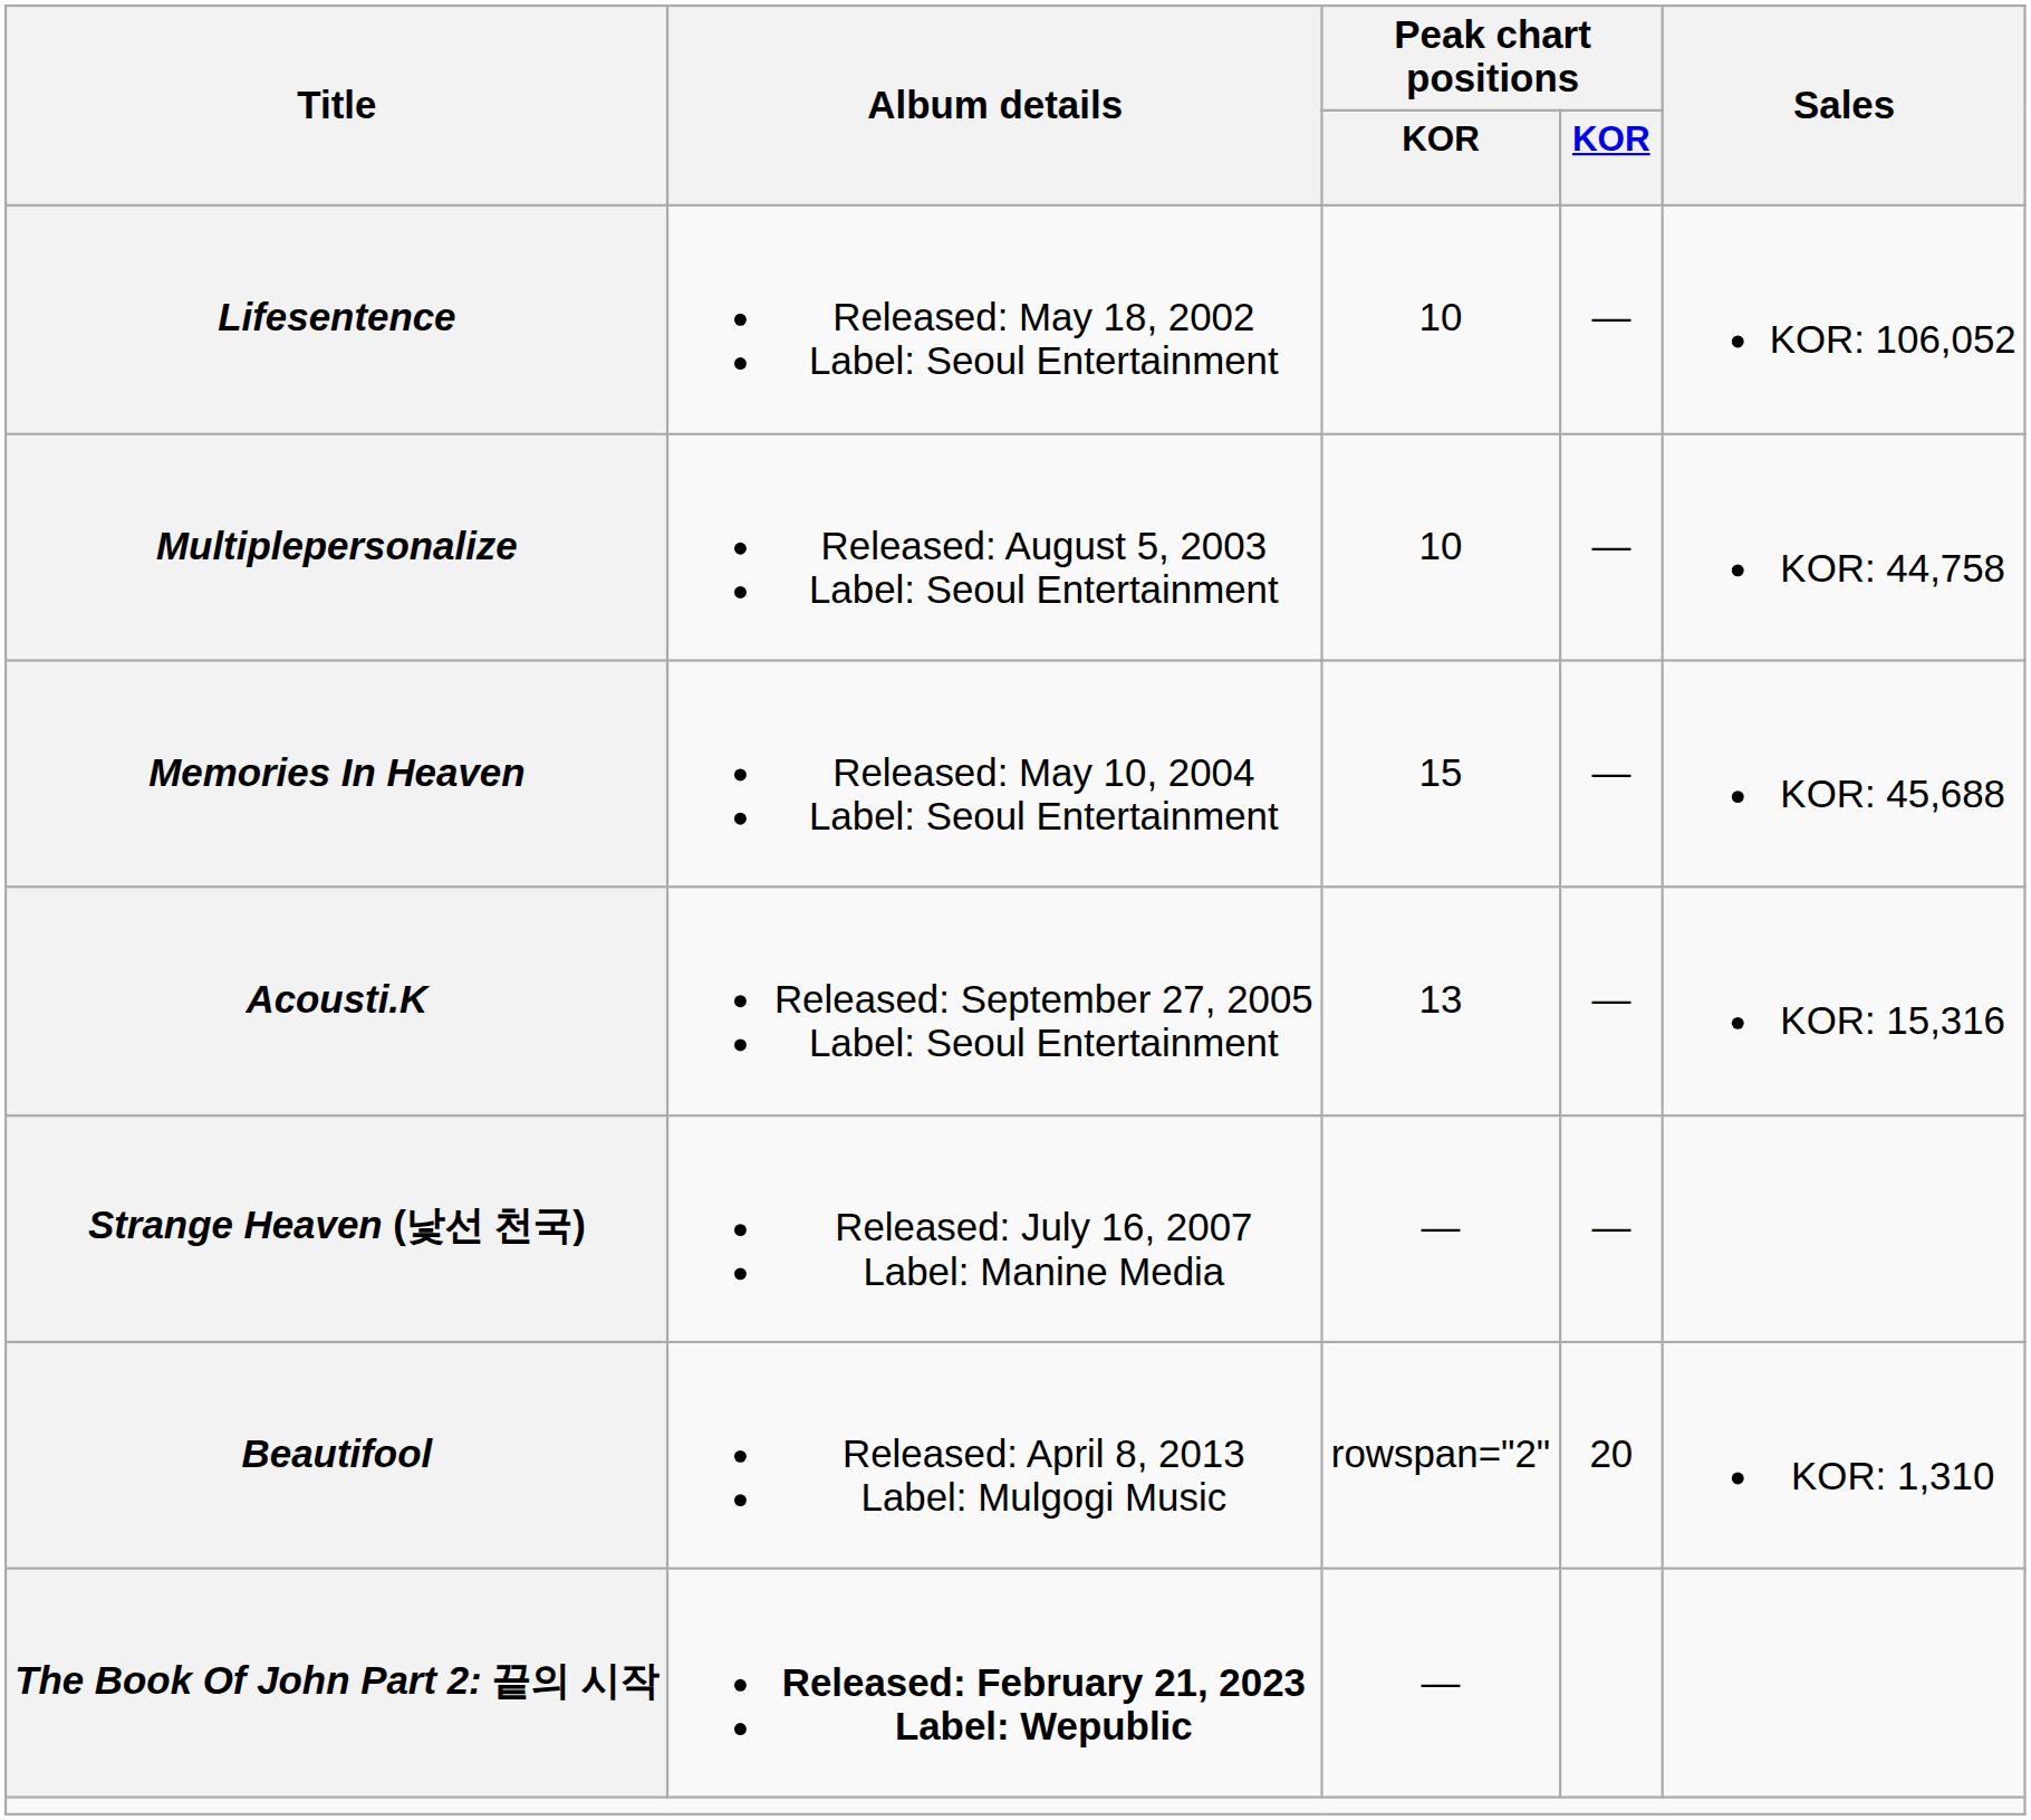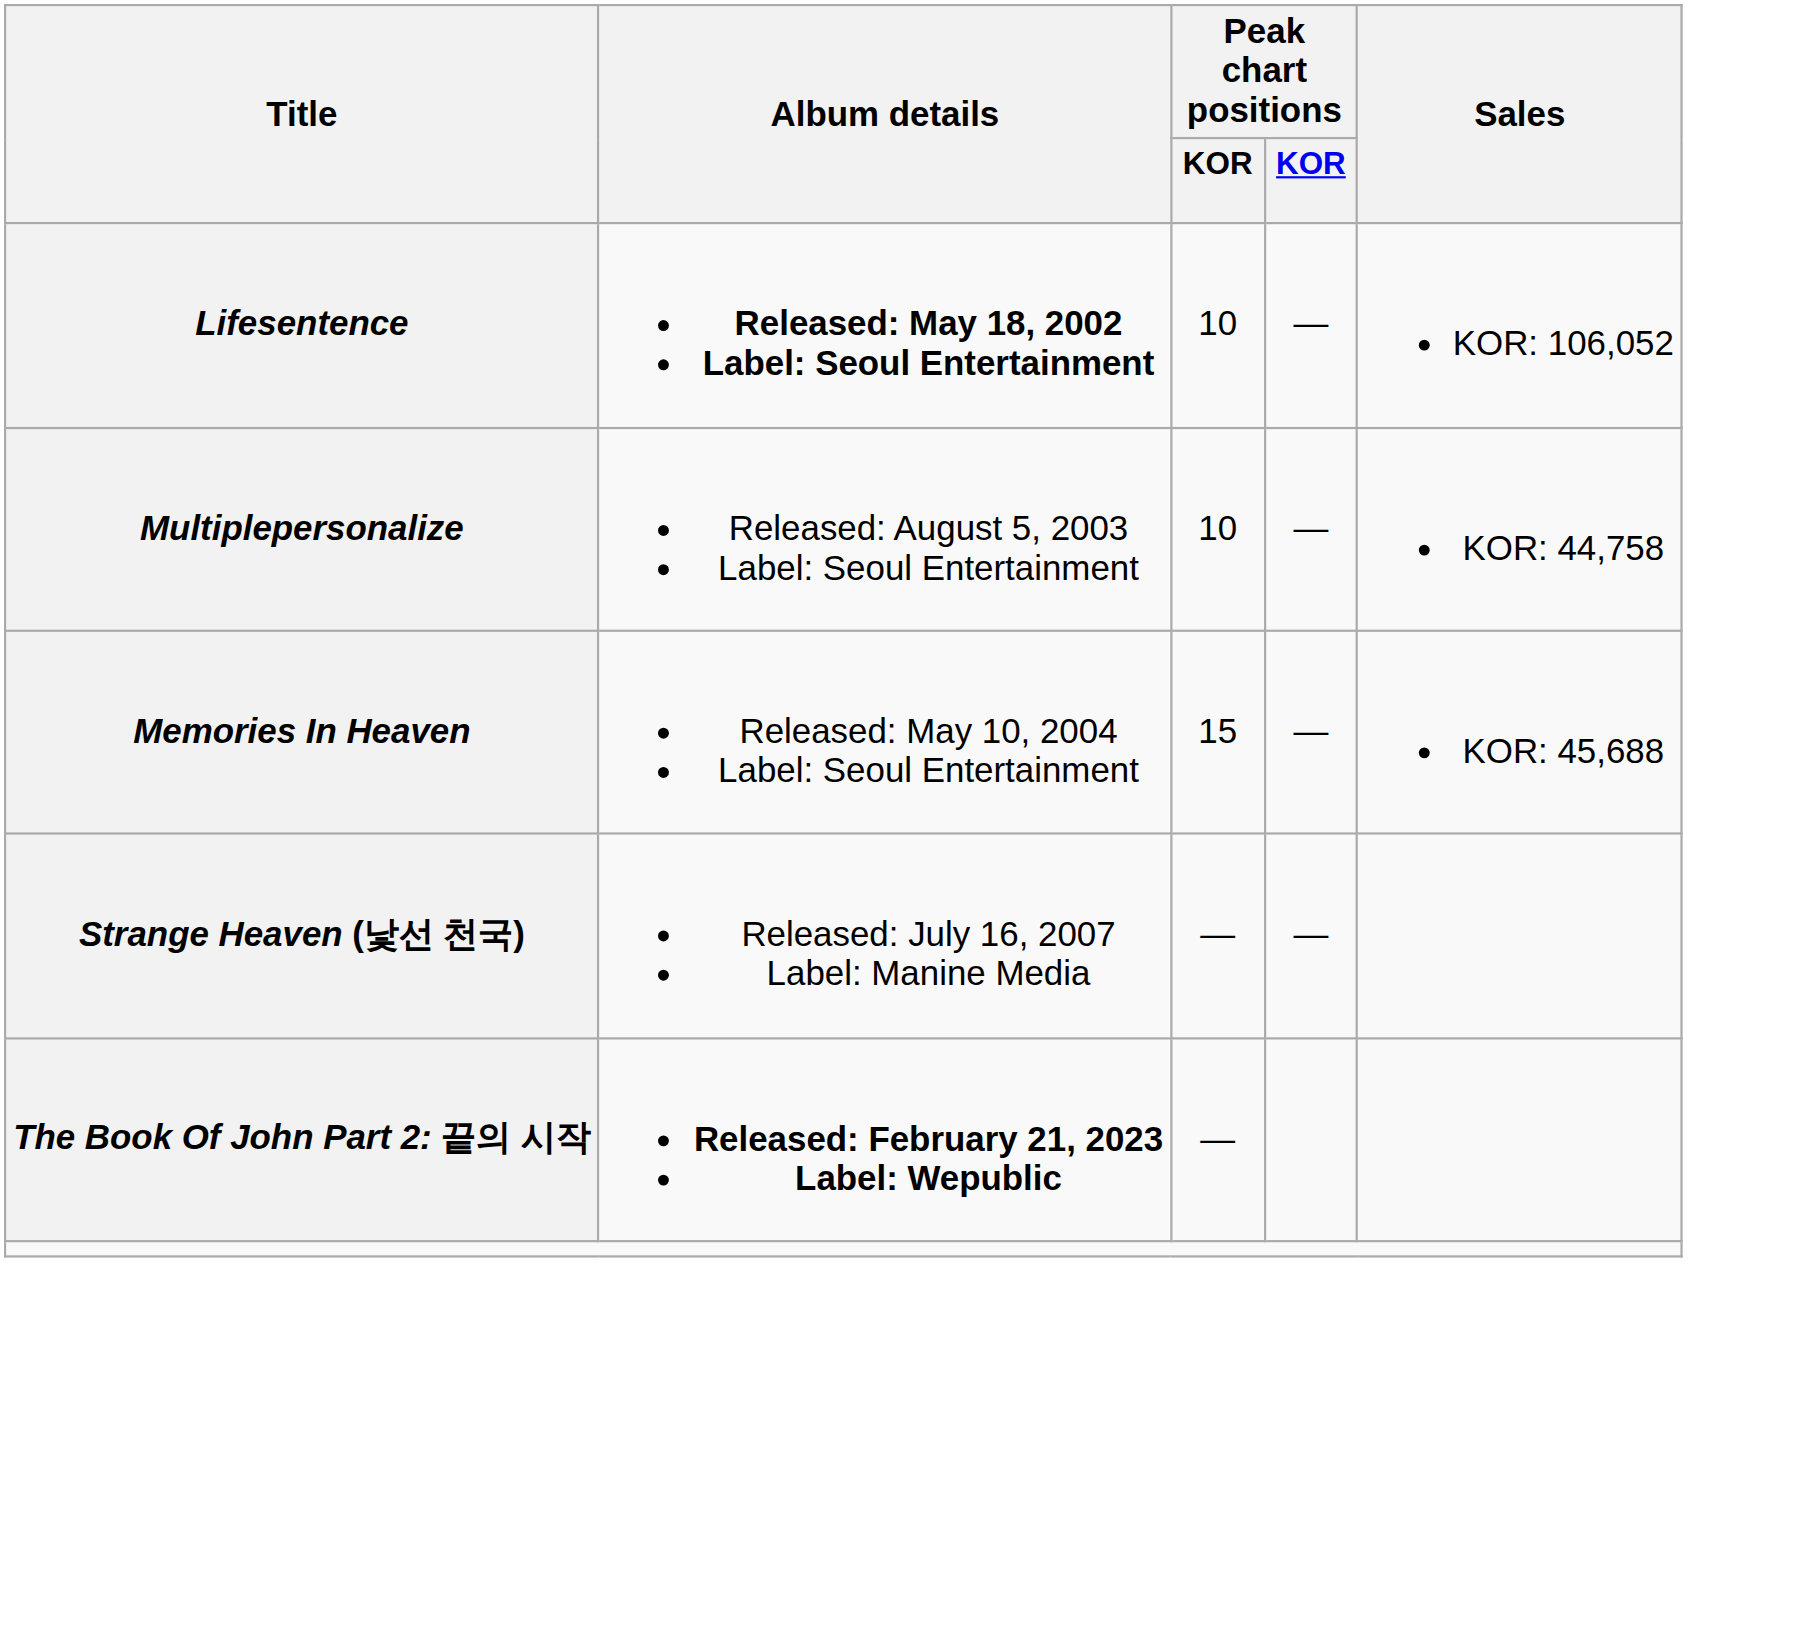Lifesentence | Album details: normal -> bold
- row: Acousti.K | Released: September 27, 2005 Label: Seoul Entertainment | 13 | — | KOR: 15,316
- row: Beautifool | Released: April 8, 2013 Label: Mulgogi Music | rowspan="2" | 20 | KOR: 1,310
